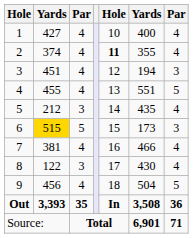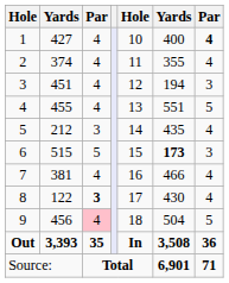1 | column 7: normal -> bold
2 | column 5: bold -> normal
6 | column 2: gold background -> no background
6 | column 6: normal -> bold
8 | column 3: normal -> bold
9 | column 3: no background -> pink background
